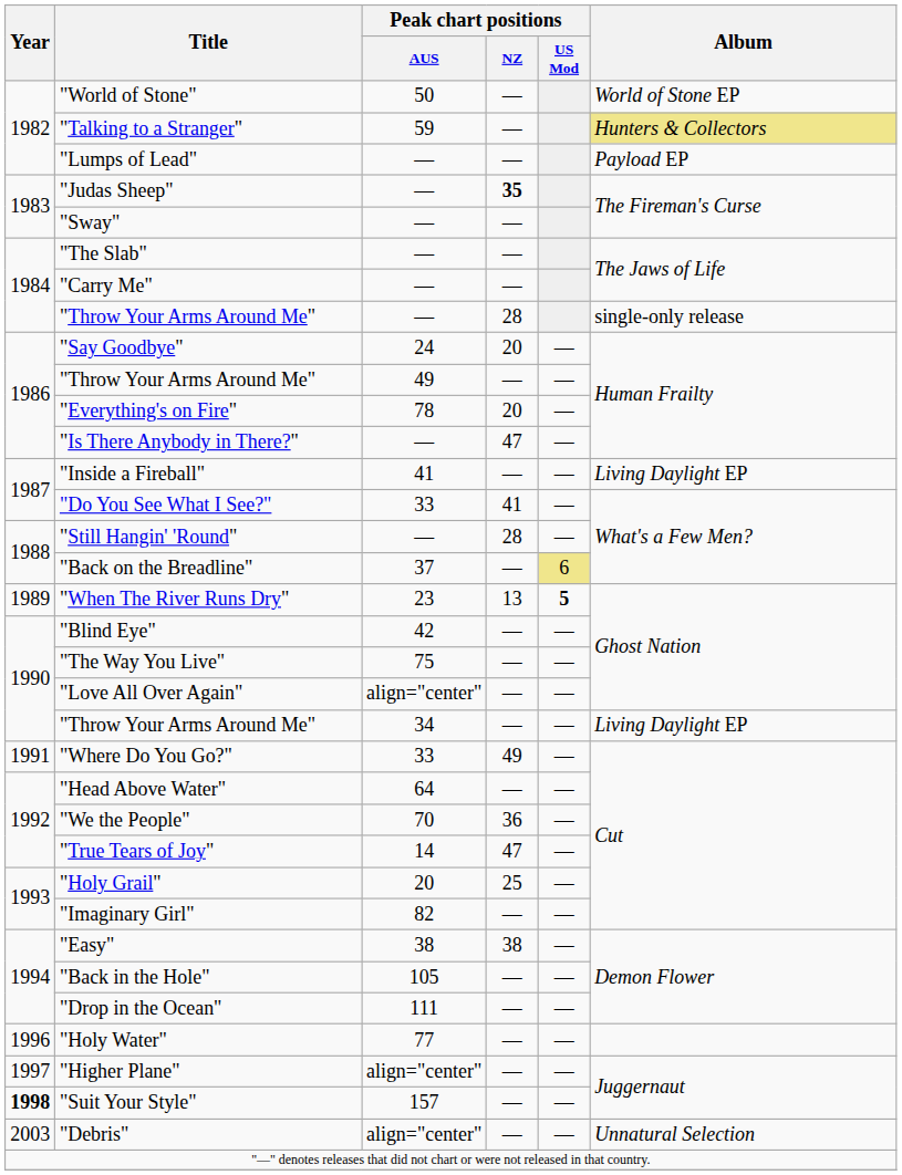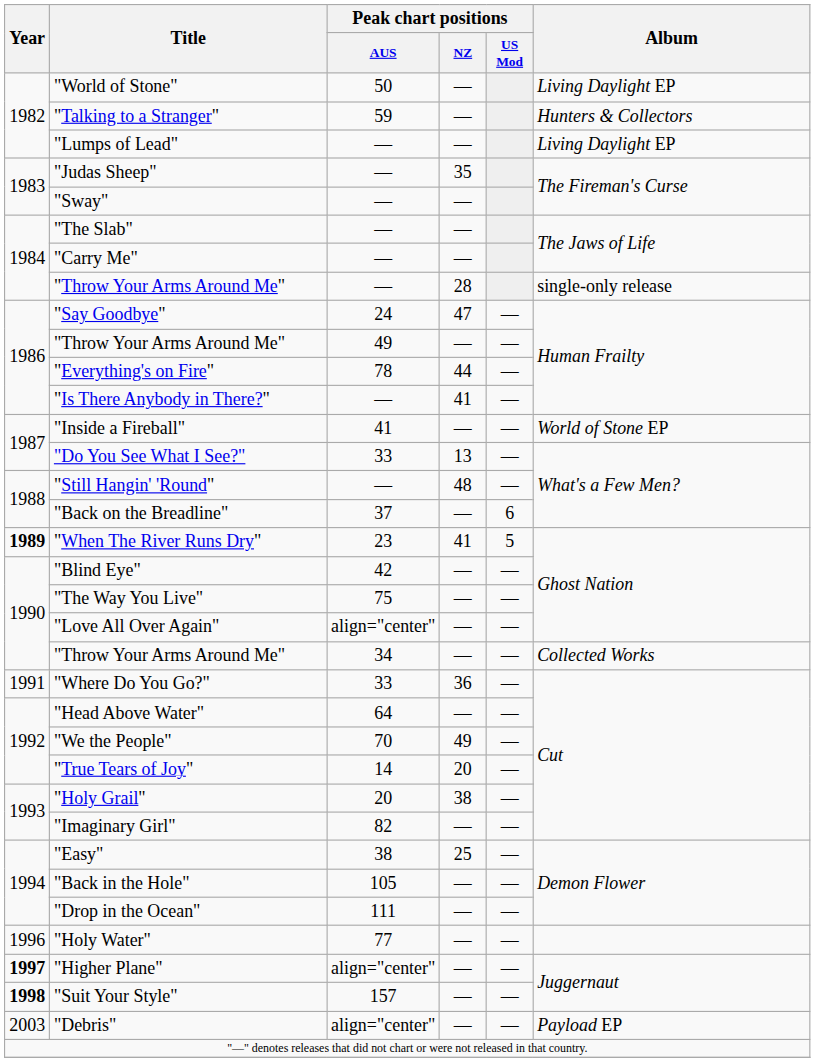"World of Stone" | Album: World of Stone EP -> Living Daylight EP
"Talking to a Stranger" | Album: khaki background -> no background
"Lumps of Lead" | Album: Payload EP -> Living Daylight EP
"Judas Sheep" | Peak chart positions / NZ: bold -> normal
"Say Goodbye" | Peak chart positions / NZ: 20 -> 47
"Everything's on Fire" | Peak chart positions / NZ: 20 -> 44
"Is There Anybody in There?" | Peak chart positions / NZ: 47 -> 41
"Inside a Fireball" | Album: Living Daylight EP -> World of Stone EP
"Do You See What I See?" | Peak chart positions / NZ: 41 -> 13
"Still Hangin' 'Round" | Peak chart positions / NZ: 28 -> 48
"Back on the Breadline" | Peak chart positions / US Mod: khaki background -> no background
"When The River Runs Dry" | Year: normal -> bold
"When The River Runs Dry" | Peak chart positions / NZ: 13 -> 41
"When The River Runs Dry" | Peak chart positions / US Mod: bold -> normal
"Throw Your Arms Around Me" / 34 | Album: Living Daylight EP -> Collected Works
"Where Do You Go?" | Peak chart positions / NZ: 49 -> 36
"We the People" | Peak chart positions / NZ: 36 -> 49
"True Tears of Joy" | Peak chart positions / NZ: 47 -> 20
"Holy Grail" | Peak chart positions / NZ: 25 -> 38
"Easy" | Peak chart positions / NZ: 38 -> 25
"Higher Plane" | Year: normal -> bold
"Debris" | Album: Unnatural Selection -> Payload EP
